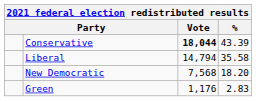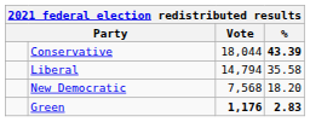Conservative | Vote: bold -> normal
Conservative | %: normal -> bold
Green | Vote: normal -> bold
Green | %: normal -> bold
